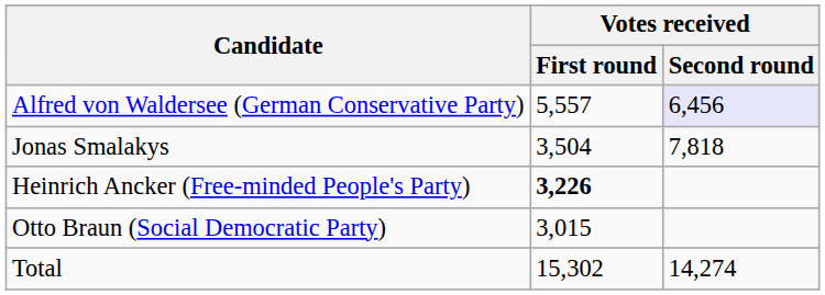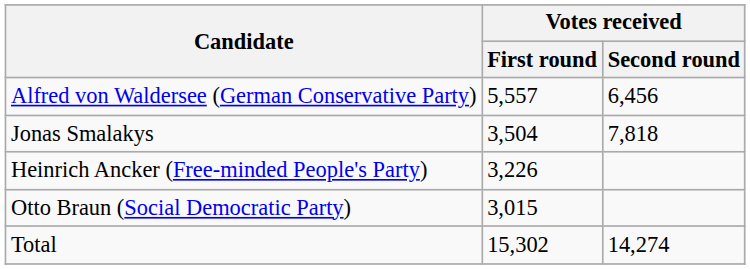Alfred von Waldersee (German Conservative Party) | Votes received / Second round: lavender background -> no background
Heinrich Ancker (Free-minded People's Party) | Votes received / First round: bold -> normal
